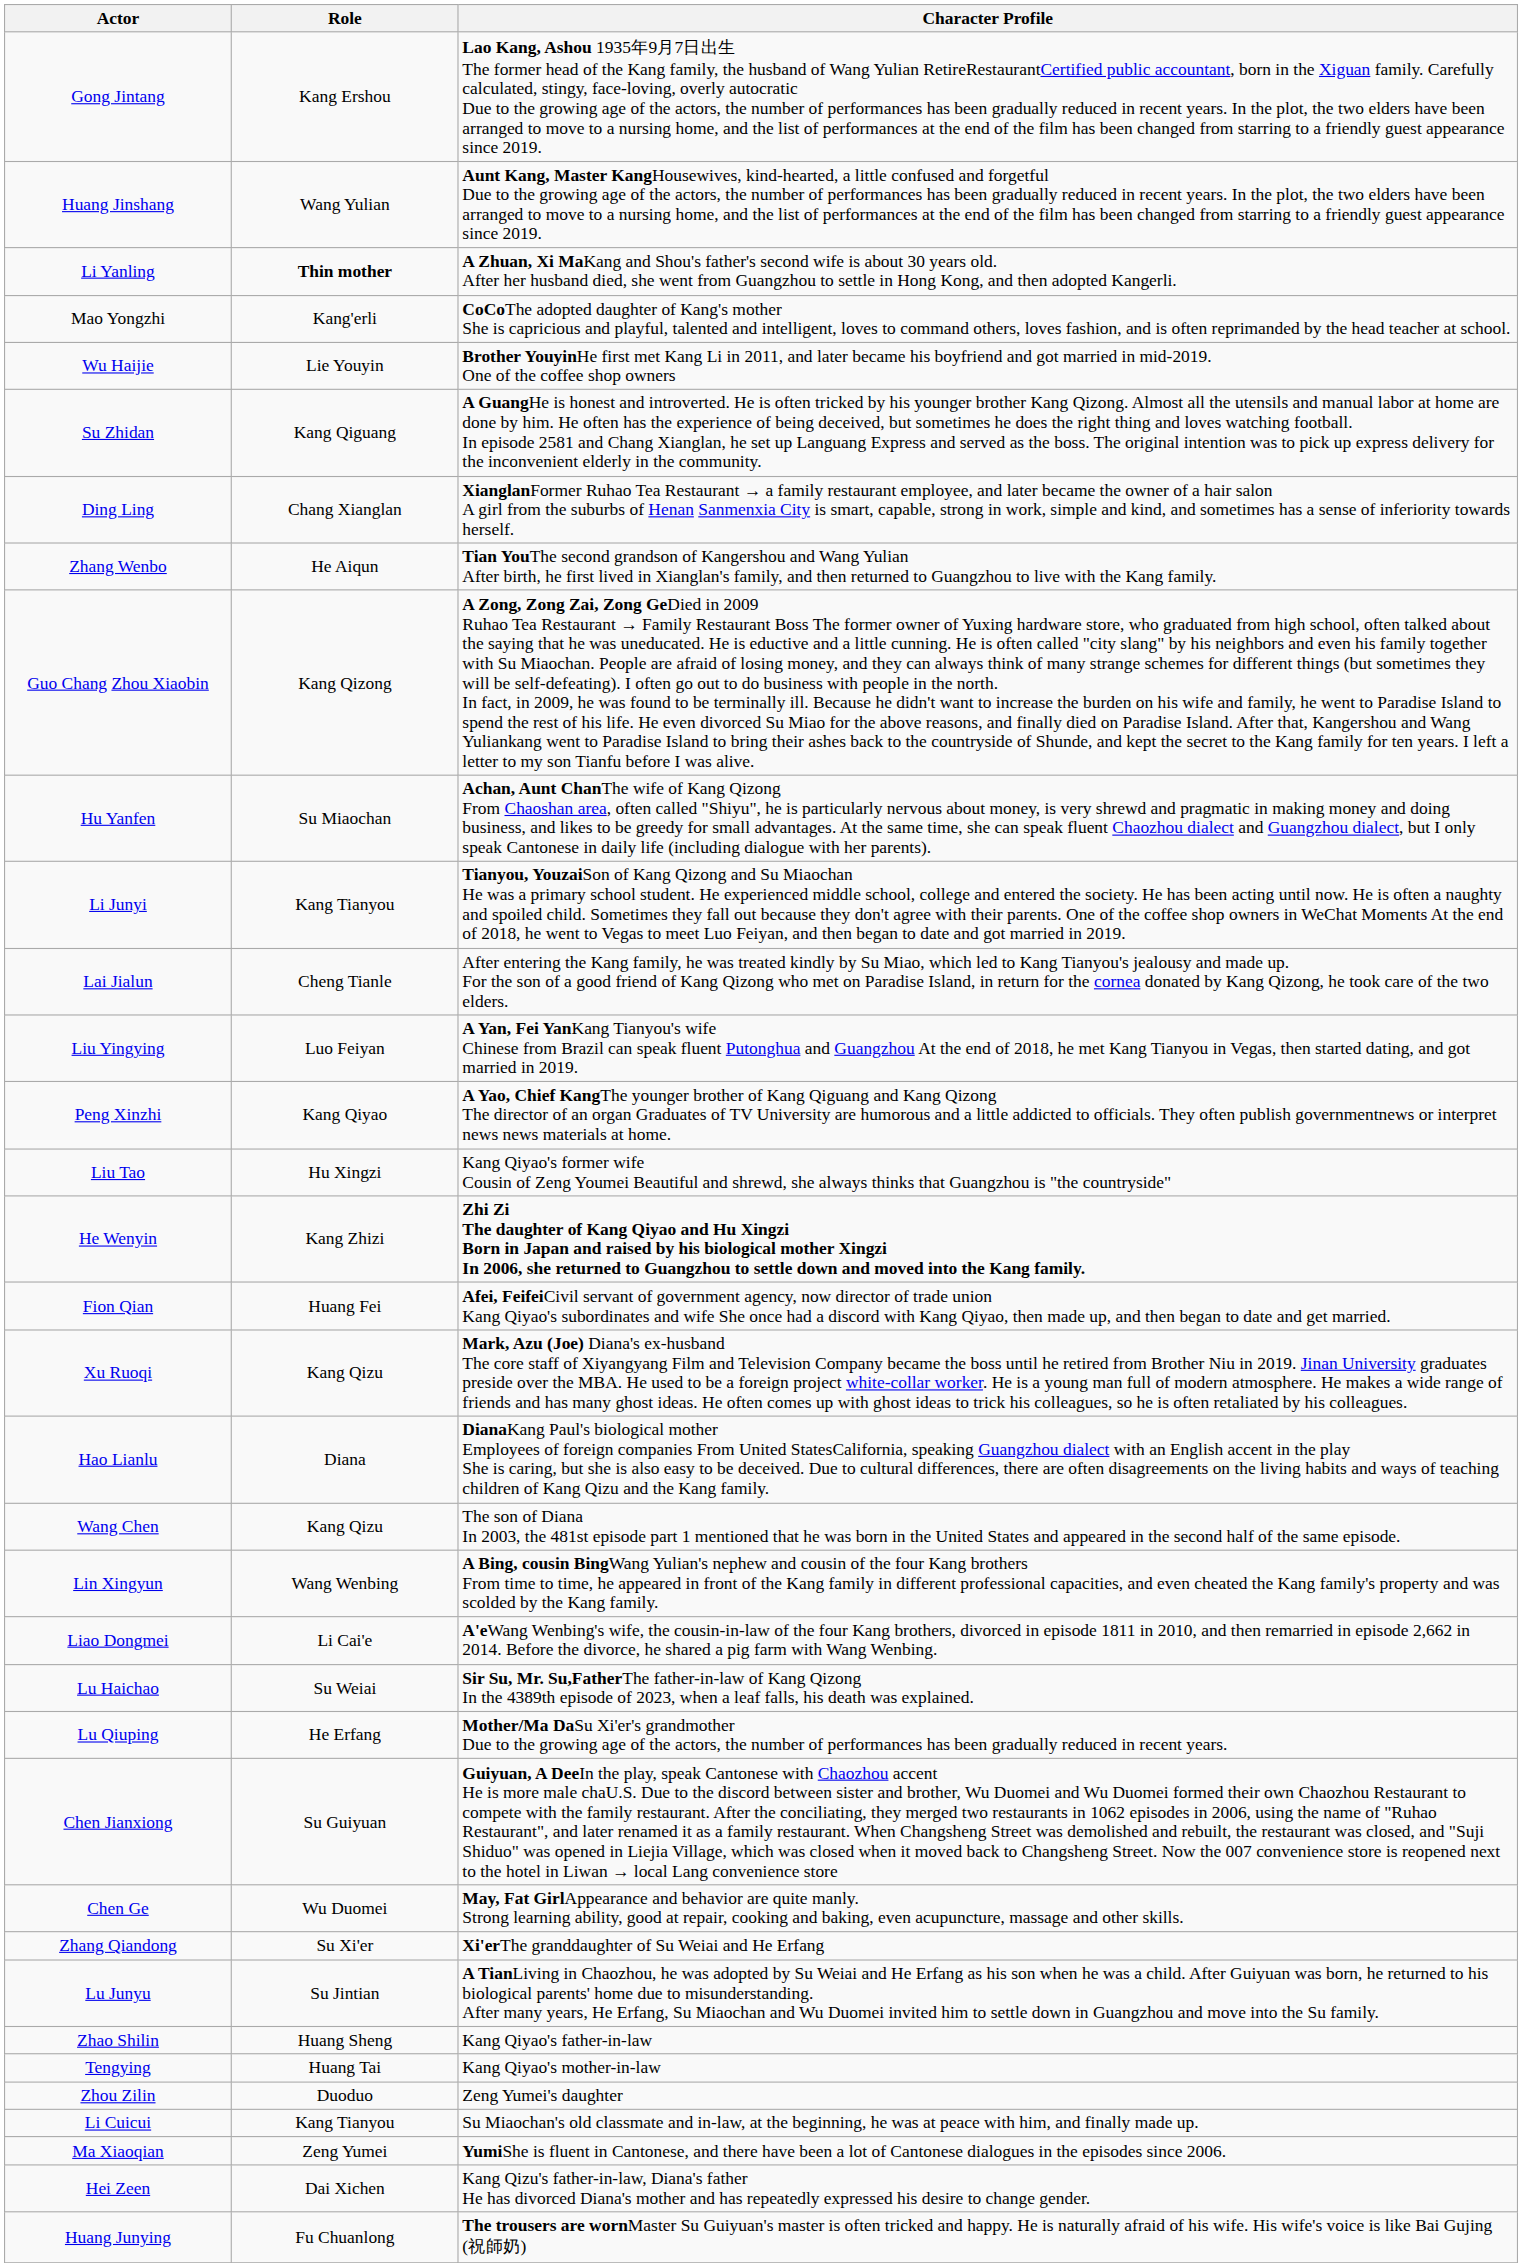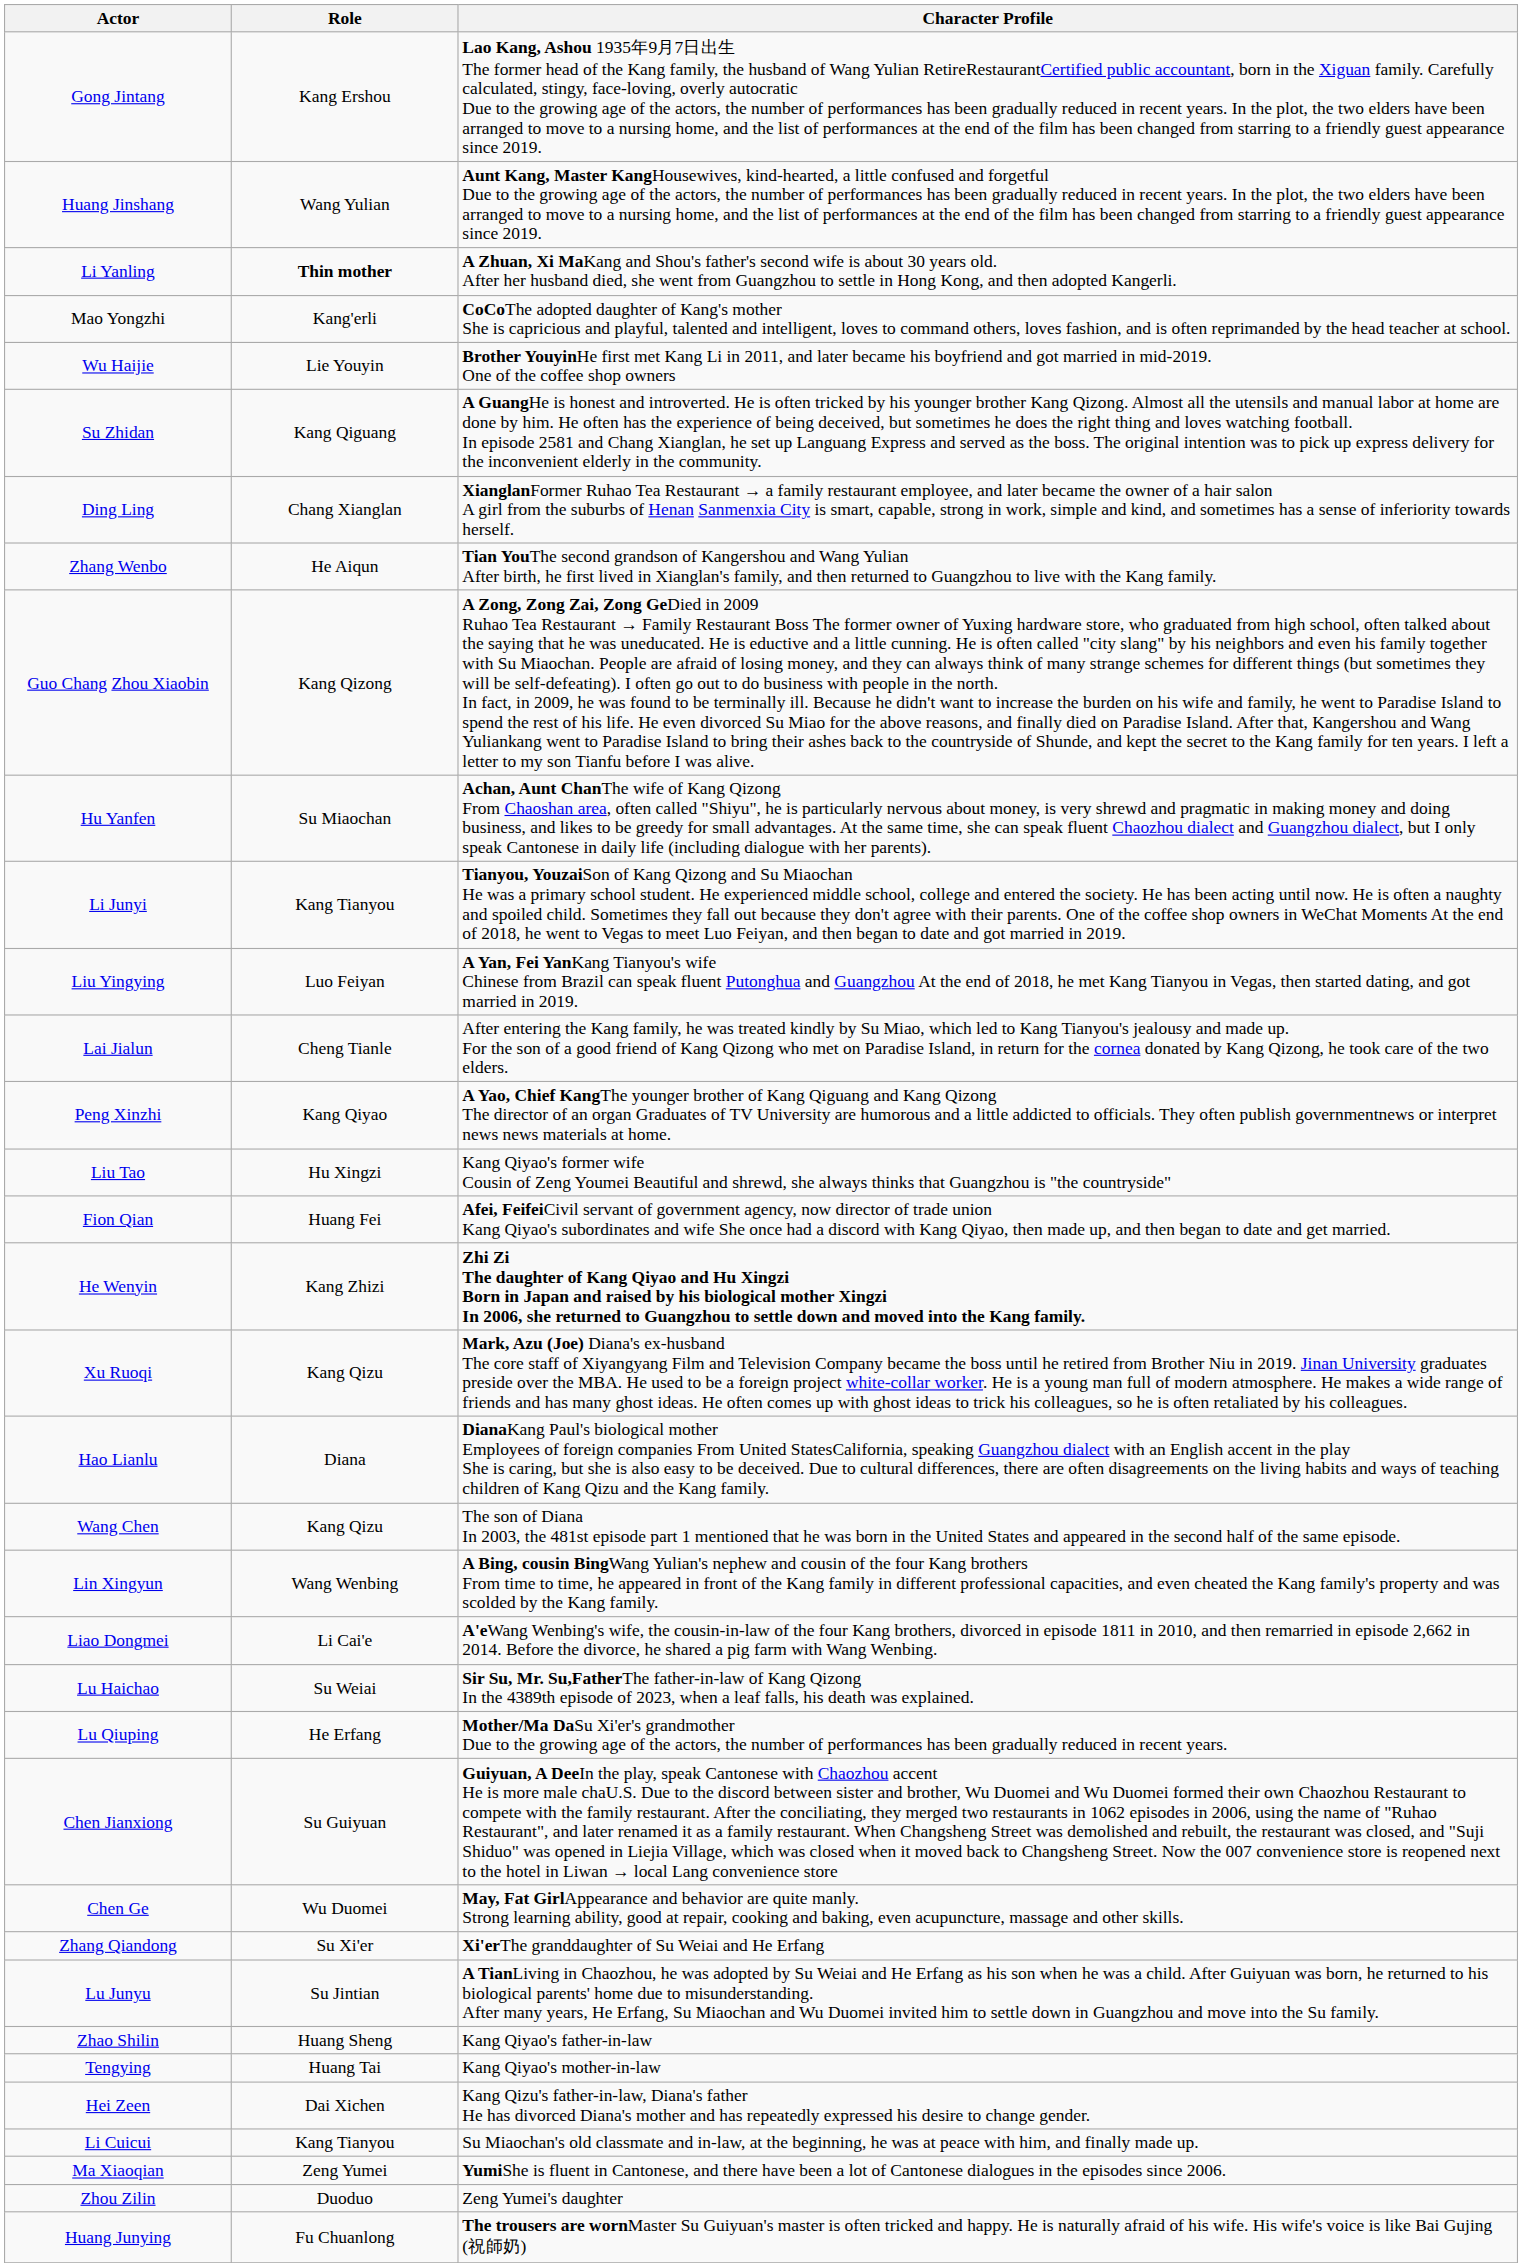rows swapped: Liu Yingying <-> Lai Jialun
rows swapped: Fion Qian <-> He Wenyin
rows swapped: Hei Zeen <-> Zhou Zilin
